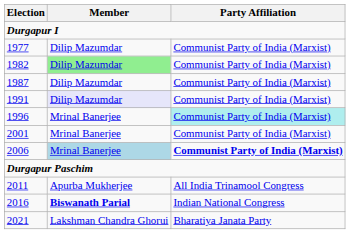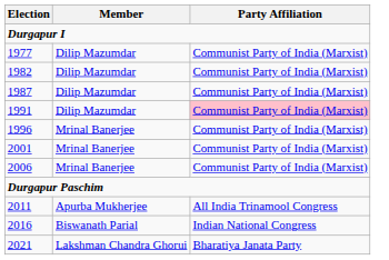1982 | Member: lightgreen background -> no background
1991 | Member: lavender background -> no background
1991 | Party Affiliation: no background -> pink background
1996 | Party Affiliation: paleturquoise background -> no background
2006 | Member: lightblue background -> no background
2006 | Party Affiliation: bold -> normal
2016 | Member: bold -> normal
